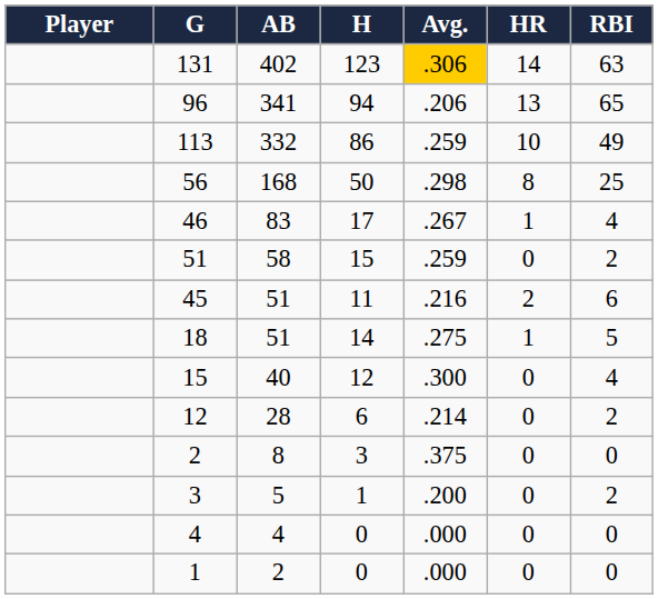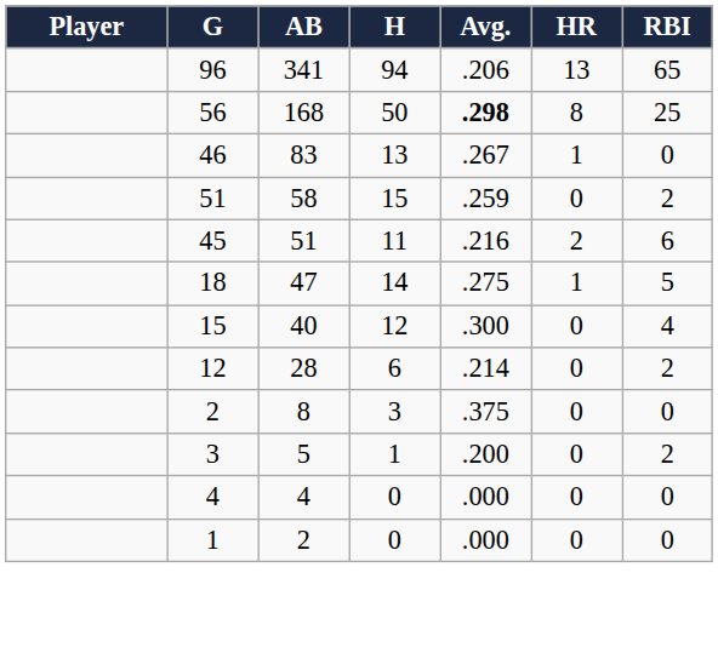- row: 131 | 402 | 123 | .306 | 14 | 63
- row: 113 | 332 | 86 | .259 | 10 | 49
56 | Avg.: normal -> bold
46 | H: 17 -> 13
46 | RBI: 4 -> 0
18 | AB: 51 -> 47
